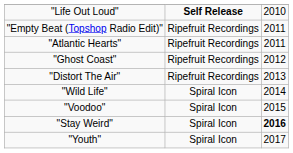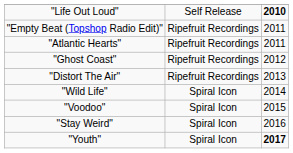"Life Out Loud" | column 2: bold -> normal
"Life Out Loud" | column 3: normal -> bold
"Stay Weird" | column 3: bold -> normal
"Youth" | column 3: normal -> bold
